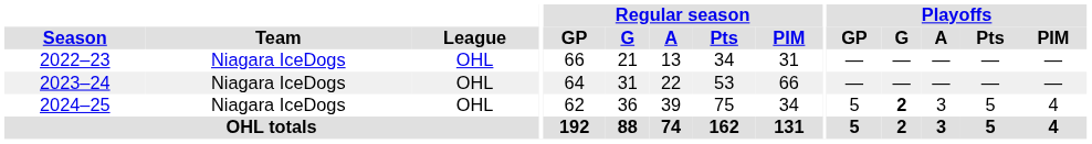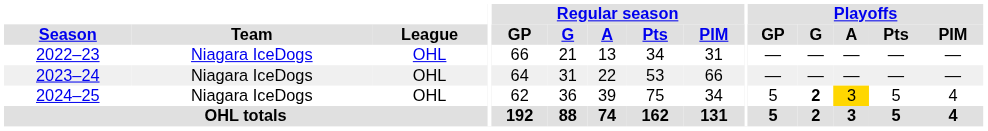2024–25 | Playoffs / A: no background -> gold background
